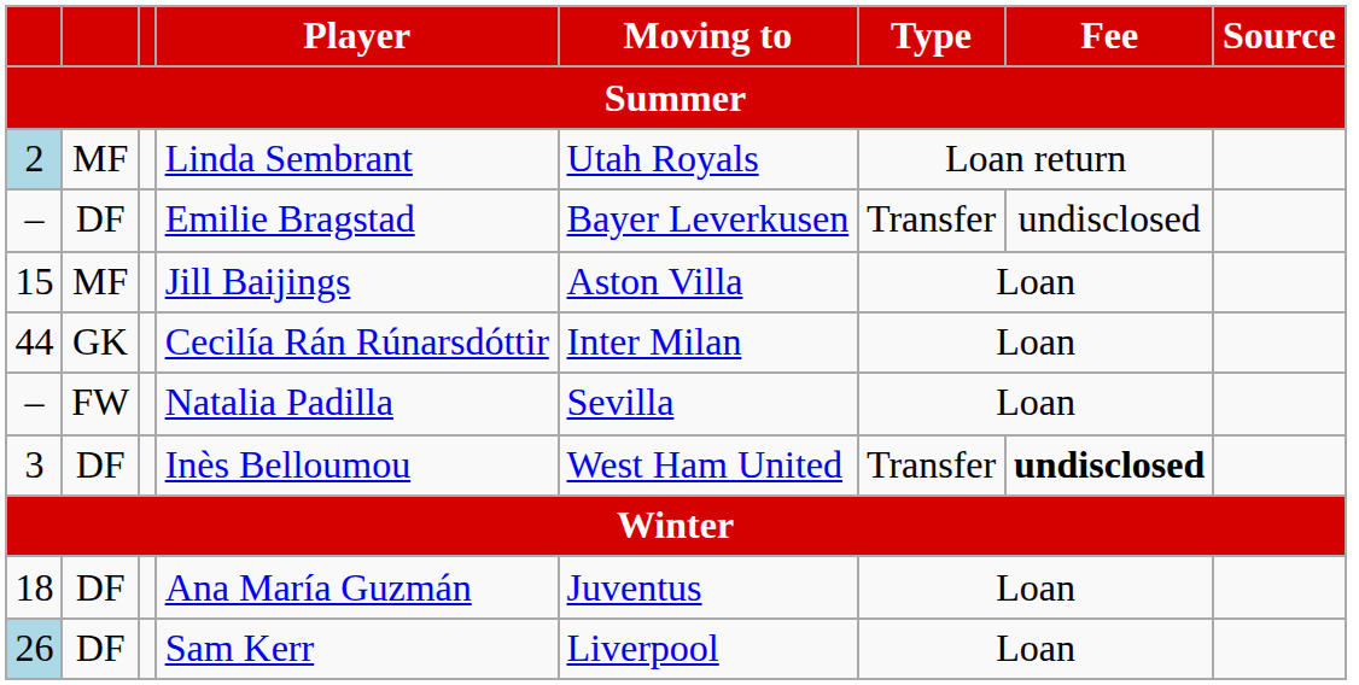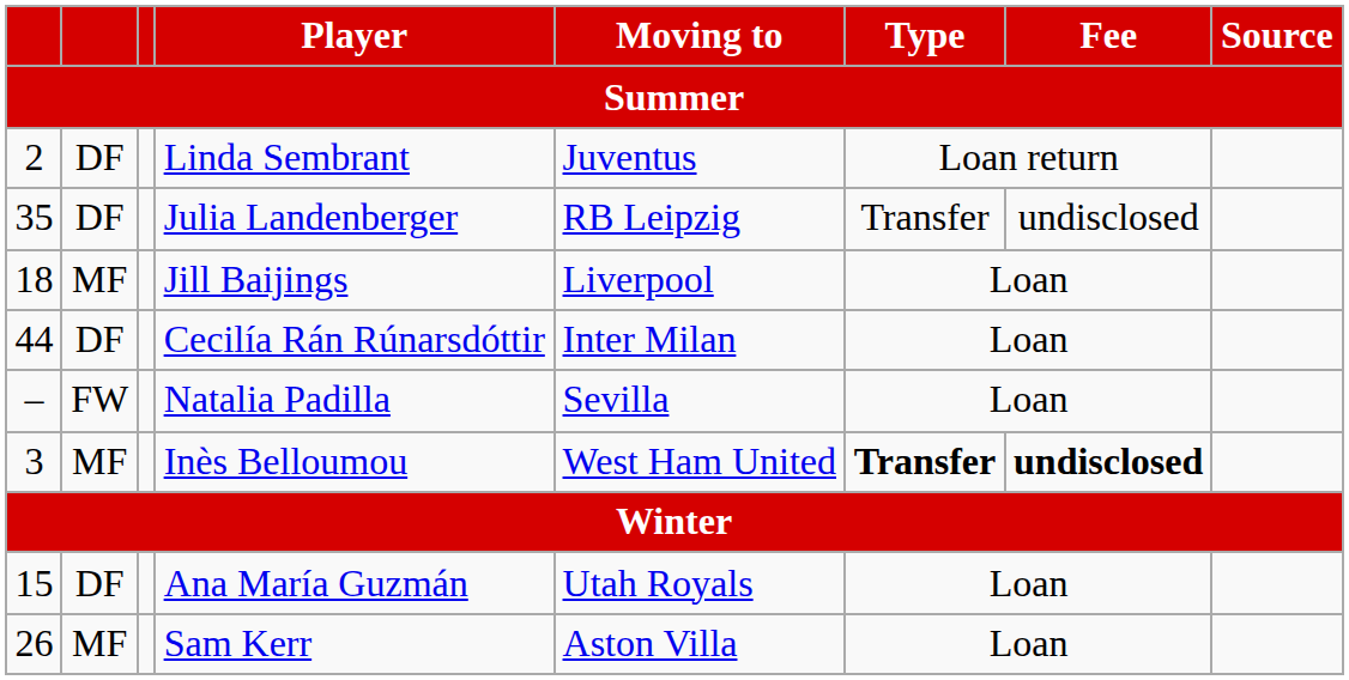Linda Sembrant | column 1: lightblue background -> no background
Linda Sembrant | column 2: MF -> DF
Linda Sembrant | Moving to: Utah Royals -> Juventus
+ row: 35 | DF | Julia Landenberger | RB Leipzig | Transfer | undisclosed
- row: – | DF | Emilie Bragstad | Bayer Leverkusen | Transfer | undisclosed
Jill Baijings | column 1: 15 -> 18
Jill Baijings | Moving to: Aston Villa -> Liverpool
Cecilía Rán Rúnarsdóttir | column 2: GK -> DF
Inès Belloumou | column 2: DF -> MF
Inès Belloumou | Type: normal -> bold
Ana María Guzmán | column 1: 18 -> 15
Ana María Guzmán | Moving to: Juventus -> Utah Royals
Sam Kerr | column 1: lightblue background -> no background
Sam Kerr | column 2: DF -> MF
Sam Kerr | Moving to: Liverpool -> Aston Villa
